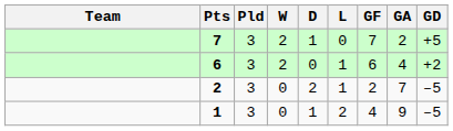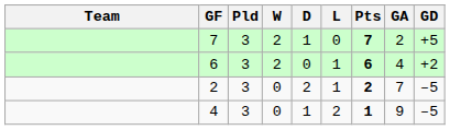columns swapped: Pts <-> GF
